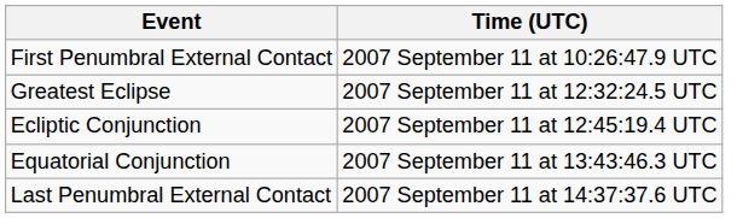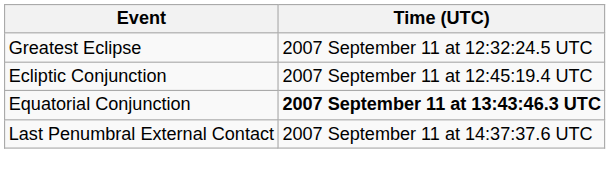- row: First Penumbral External Contact | 2007 September 11 at 10:26:47.9 UTC
Equatorial Conjunction | Time (UTC): normal -> bold
